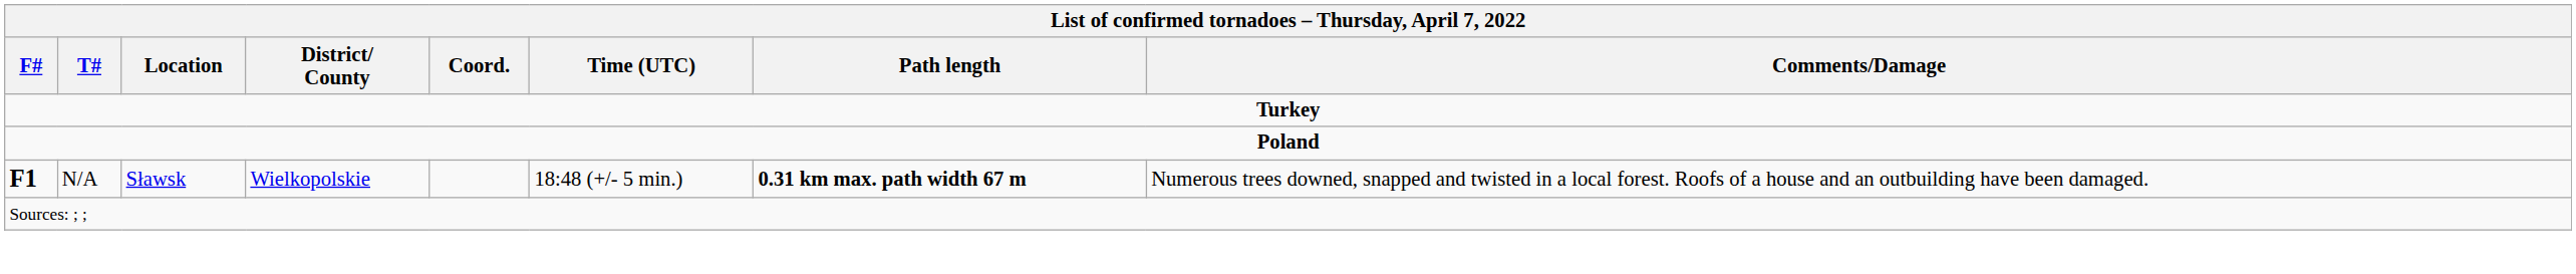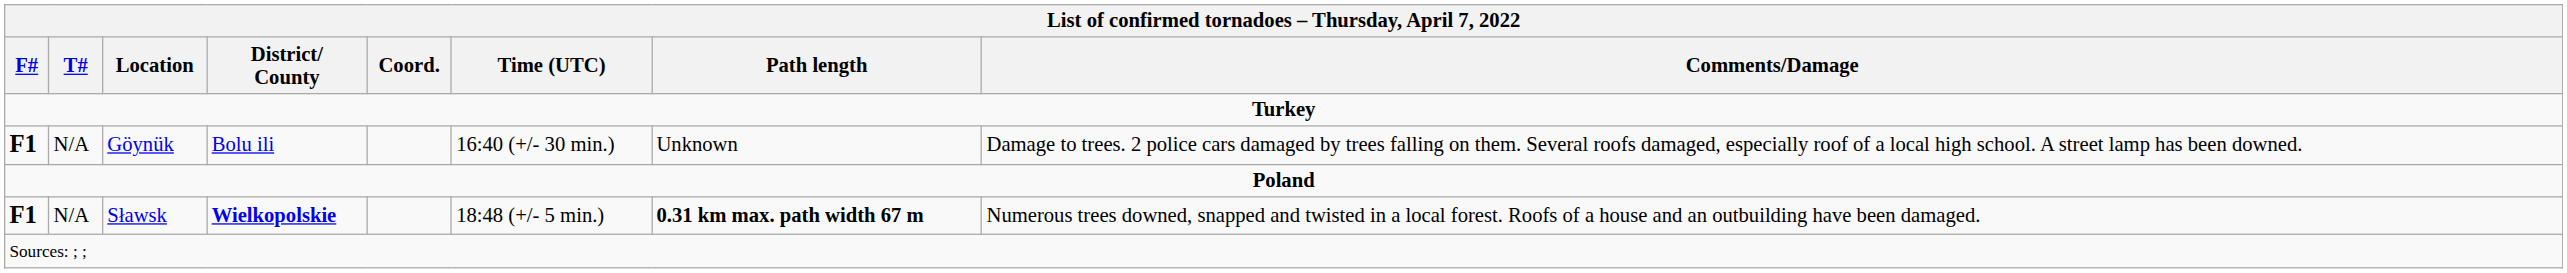+ row: F1 | N/A | Göynük | Bolu ili | 16:40 (+/- 30 min.) | Unknown | Damage to trees. 2 police cars damaged by trees falling on them. Several roofs damaged, especially roof of a local high school. A street lamp has been downed.
Sławsk | District/ County: normal -> bold
